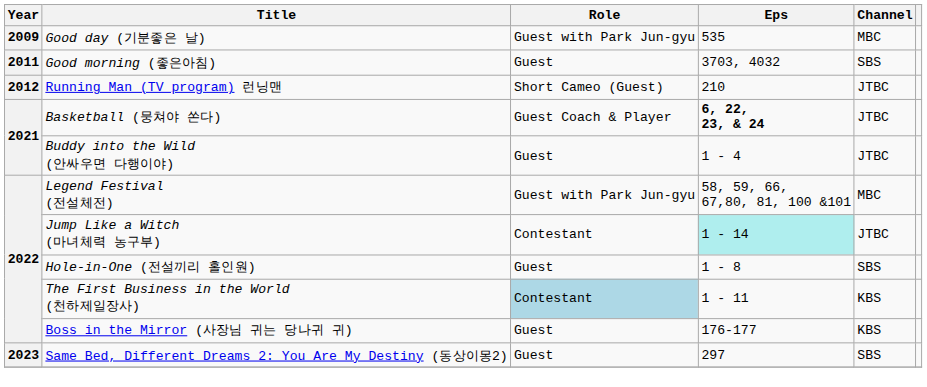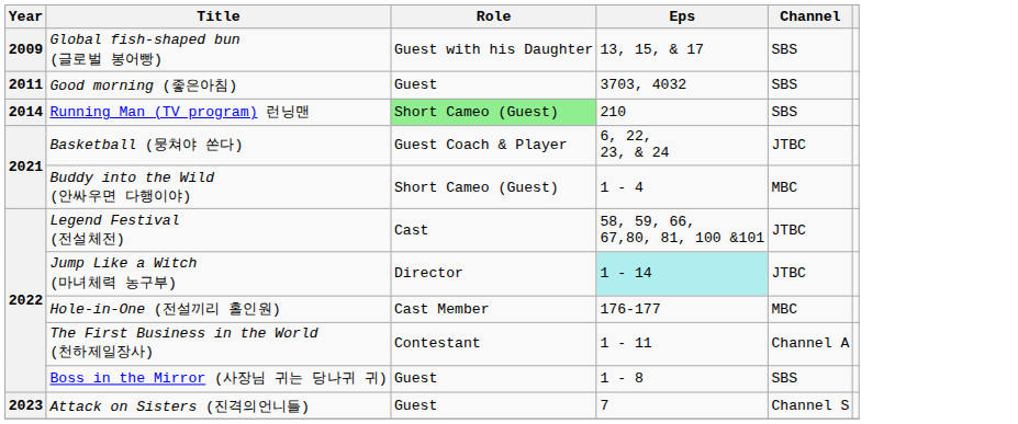+ row: 2009 | Global fish-shaped bun (글로벌 봉어빵) | Guest with his Daughter | 13, 15, & 17 | SBS
- row: 2009 | Good day (기분좋은 날) | Guest with Park Jun-gyu | 535 | MBC
Running Man (TV program) 런닝맨 | Year: 2012 -> 2014
Running Man (TV program) 런닝맨 | Role: no background -> lightgreen background
Running Man (TV program) 런닝맨 | Channel: JTBC -> SBS
Basketball (뭉쳐야 쏜다) | Eps: bold -> normal
Buddy into the Wild (안싸우면 다행이야) | Role: Guest -> Short Cameo (Guest)
Buddy into the Wild (안싸우면 다행이야) | Channel: JTBC -> MBC
Legend Festival (전설체전) | Role: Guest with Park Jun-gyu -> Cast
Legend Festival (전설체전) | Channel: MBC -> JTBC
Jump Like a Witch (마녀체력 농구부) | Role: Contestant -> Director
Hole-in-One (전설끼리 홀인원) | Role: Guest -> Cast Member
Hole-in-One (전설끼리 홀인원) | Eps: 1 - 8 -> 176-177
Hole-in-One (전설끼리 홀인원) | Channel: SBS -> MBC
The First Business in the World (천하제일장사) | Role: lightblue background -> no background
The First Business in the World (천하제일장사) | Channel: KBS -> Channel A
Boss in the Mirror (사장님 귀는 당나귀 귀) | Eps: 176-177 -> 1 - 8
Boss in the Mirror (사장님 귀는 당나귀 귀) | Channel: KBS -> SBS
+ row: 2023 | Attack on Sisters (진격의언니들) | Guest | 7 | Channel S
- row: 2023 | Same Bed, Different Dreams 2: You Are My Destiny (동상이몽2) | Guest | 297 | SBS
